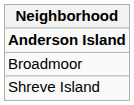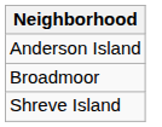row 2 | column 1: bold -> normal
